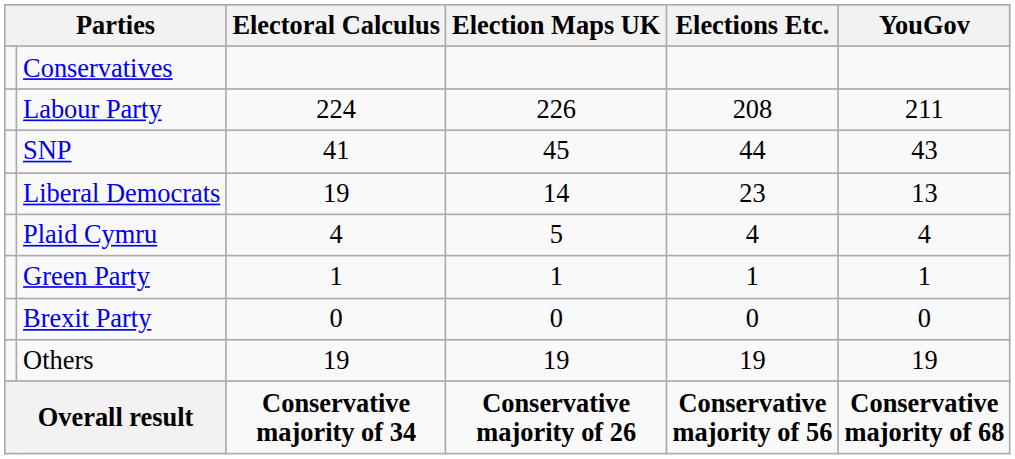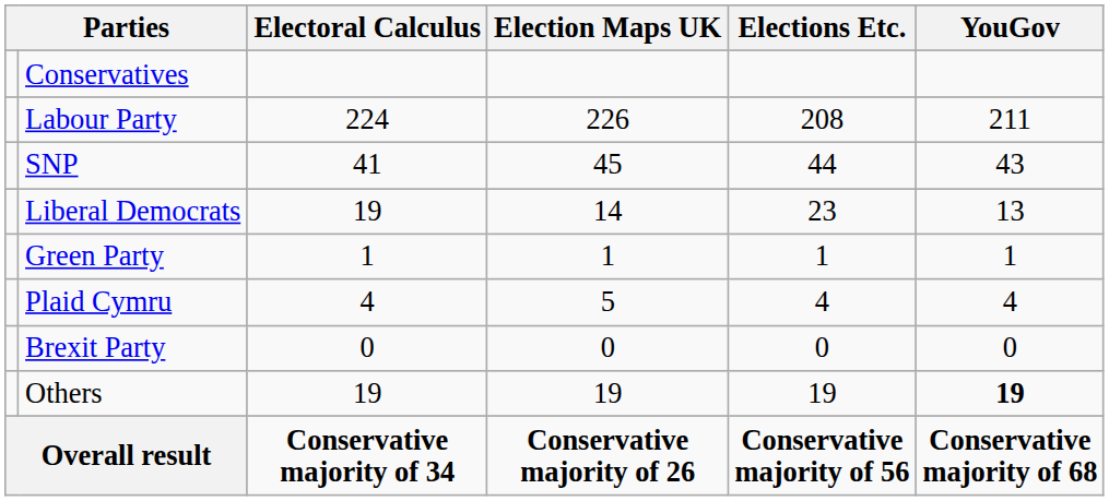rows swapped: Plaid Cymru <-> Green Party
Others | YouGov: normal -> bold
